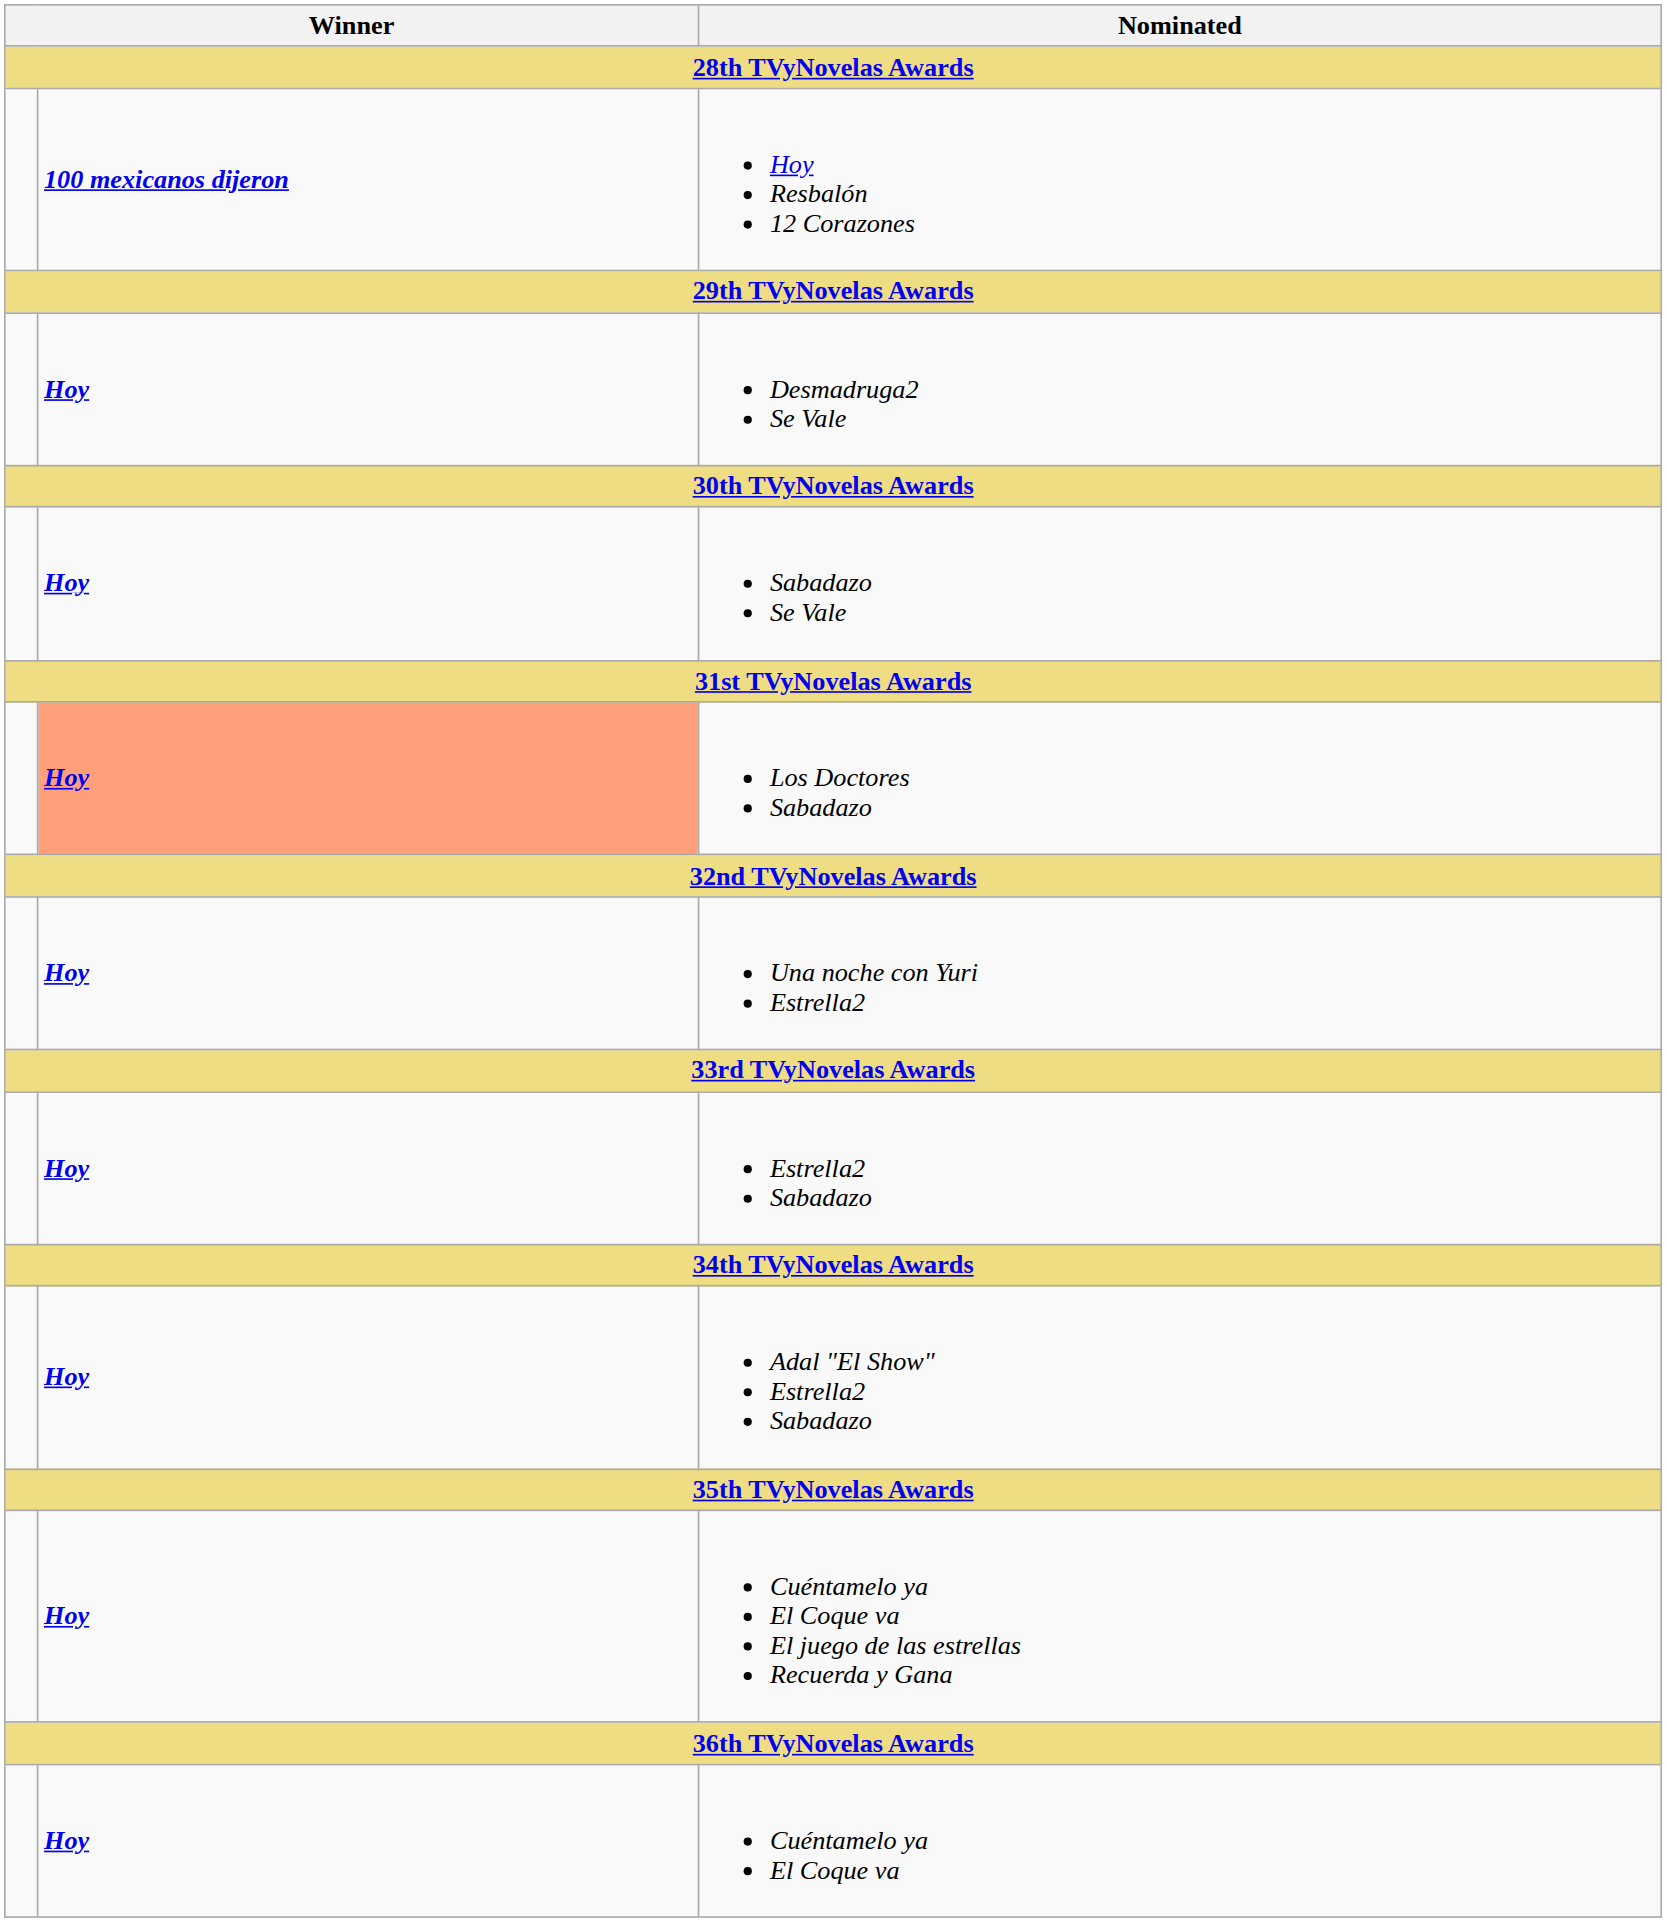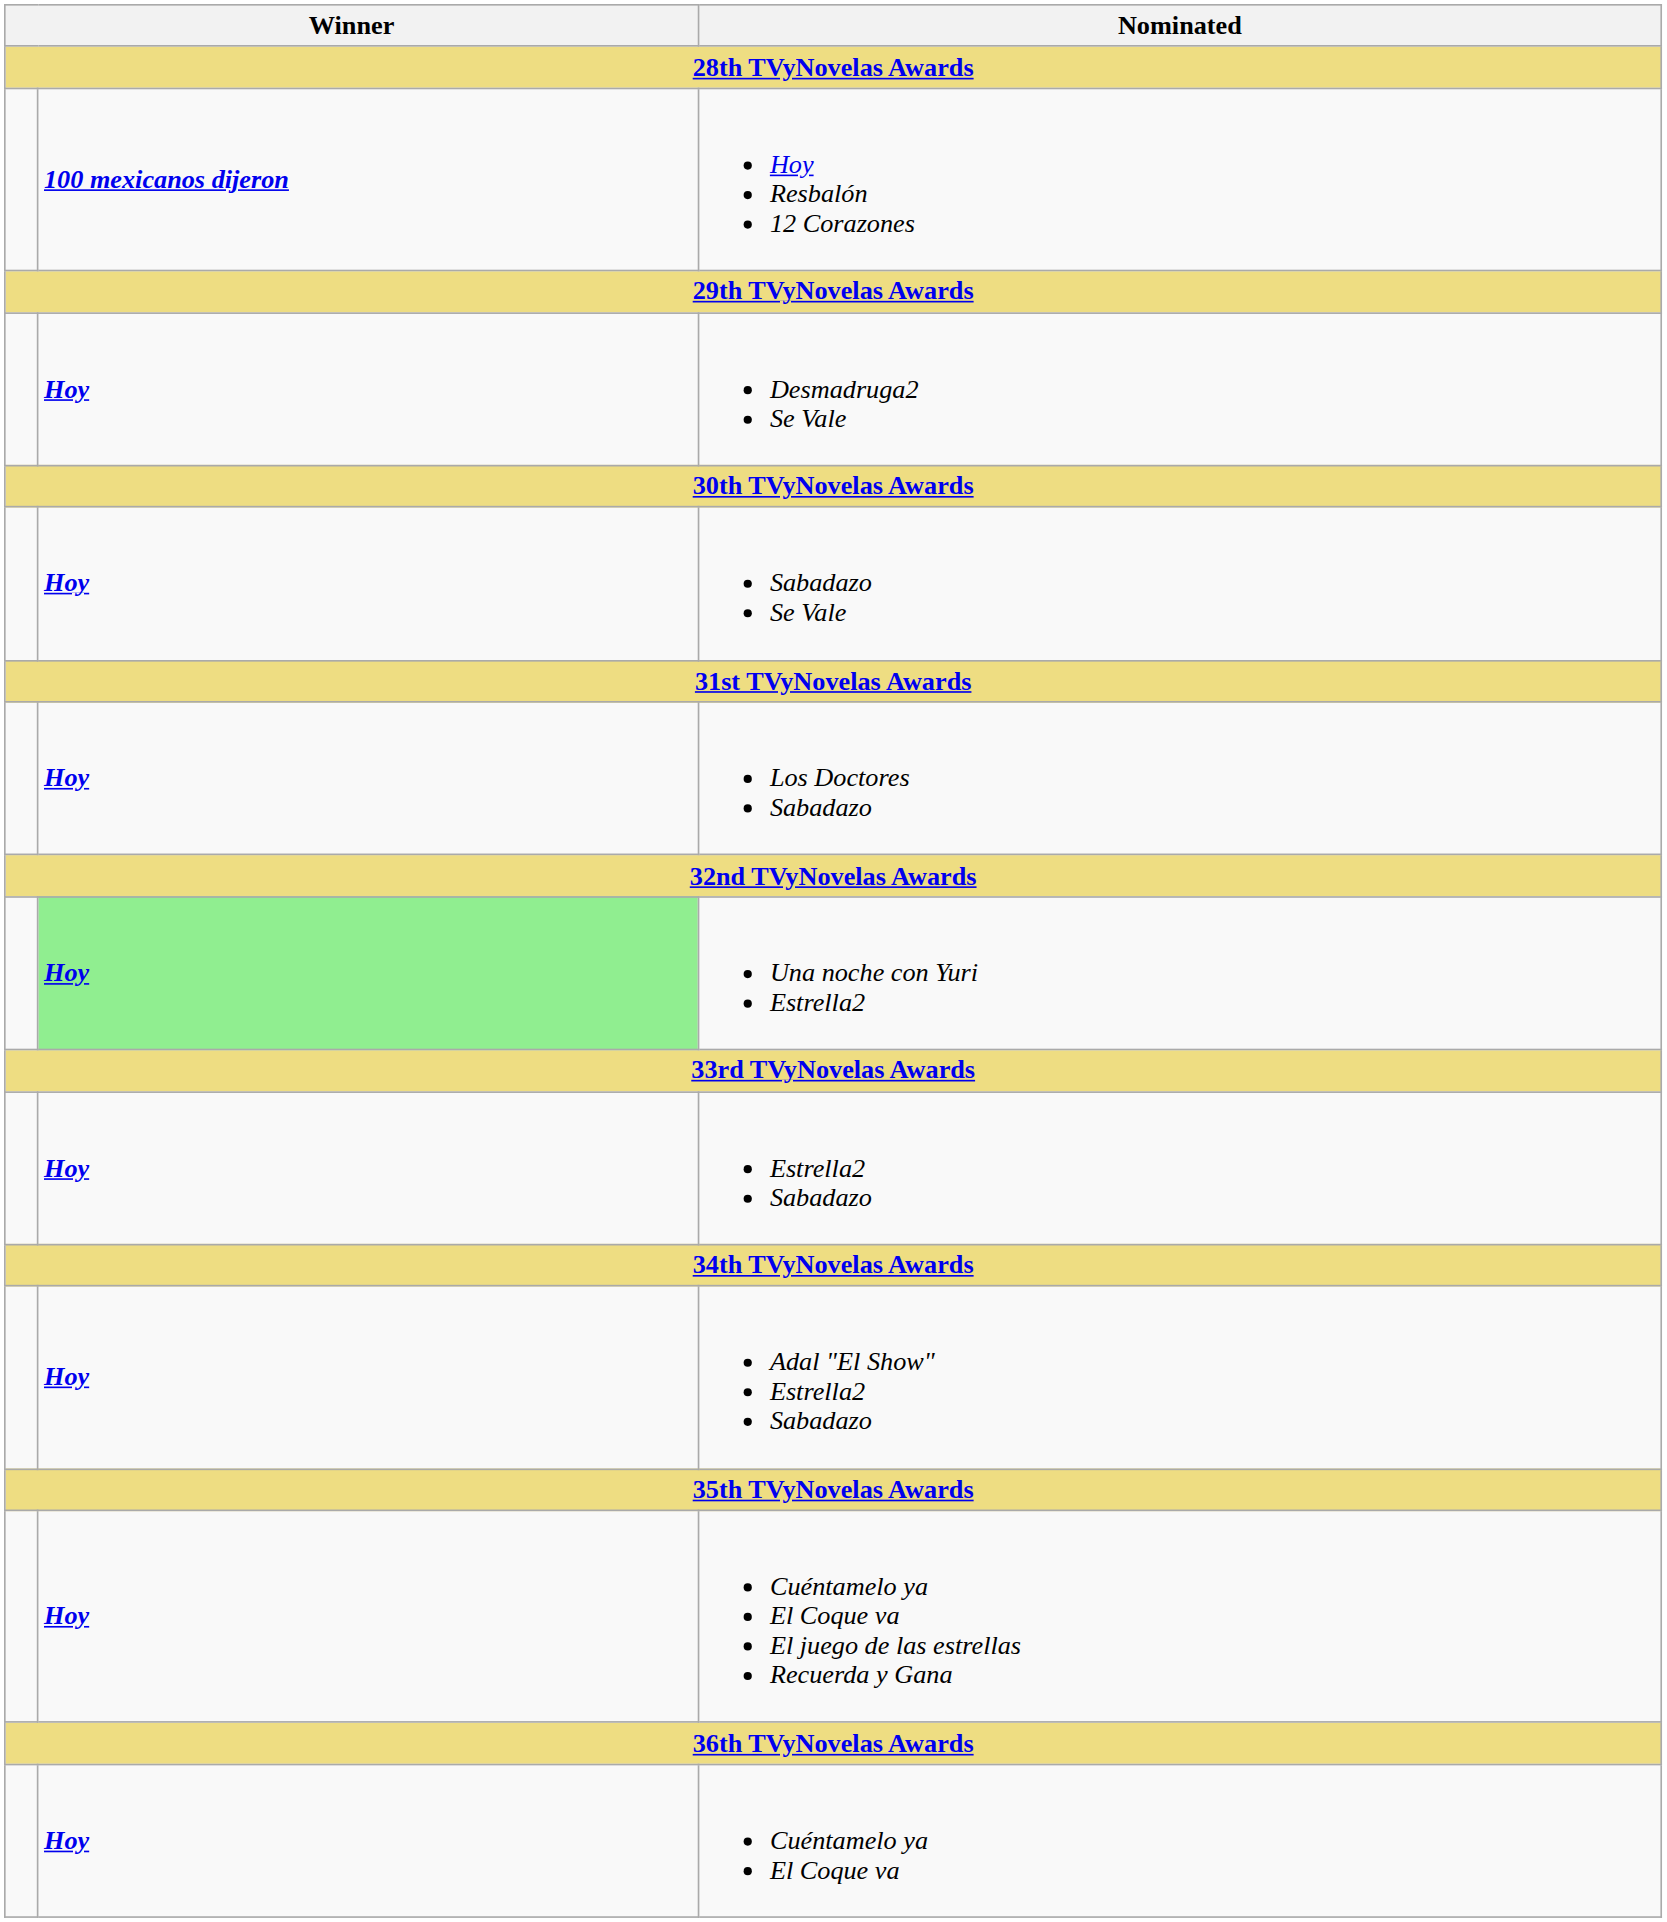Los Doctores Sabadazo | column 2: lightsalmon background -> no background
Una noche con Yuri Estrella2 | column 2: no background -> lightgreen background
